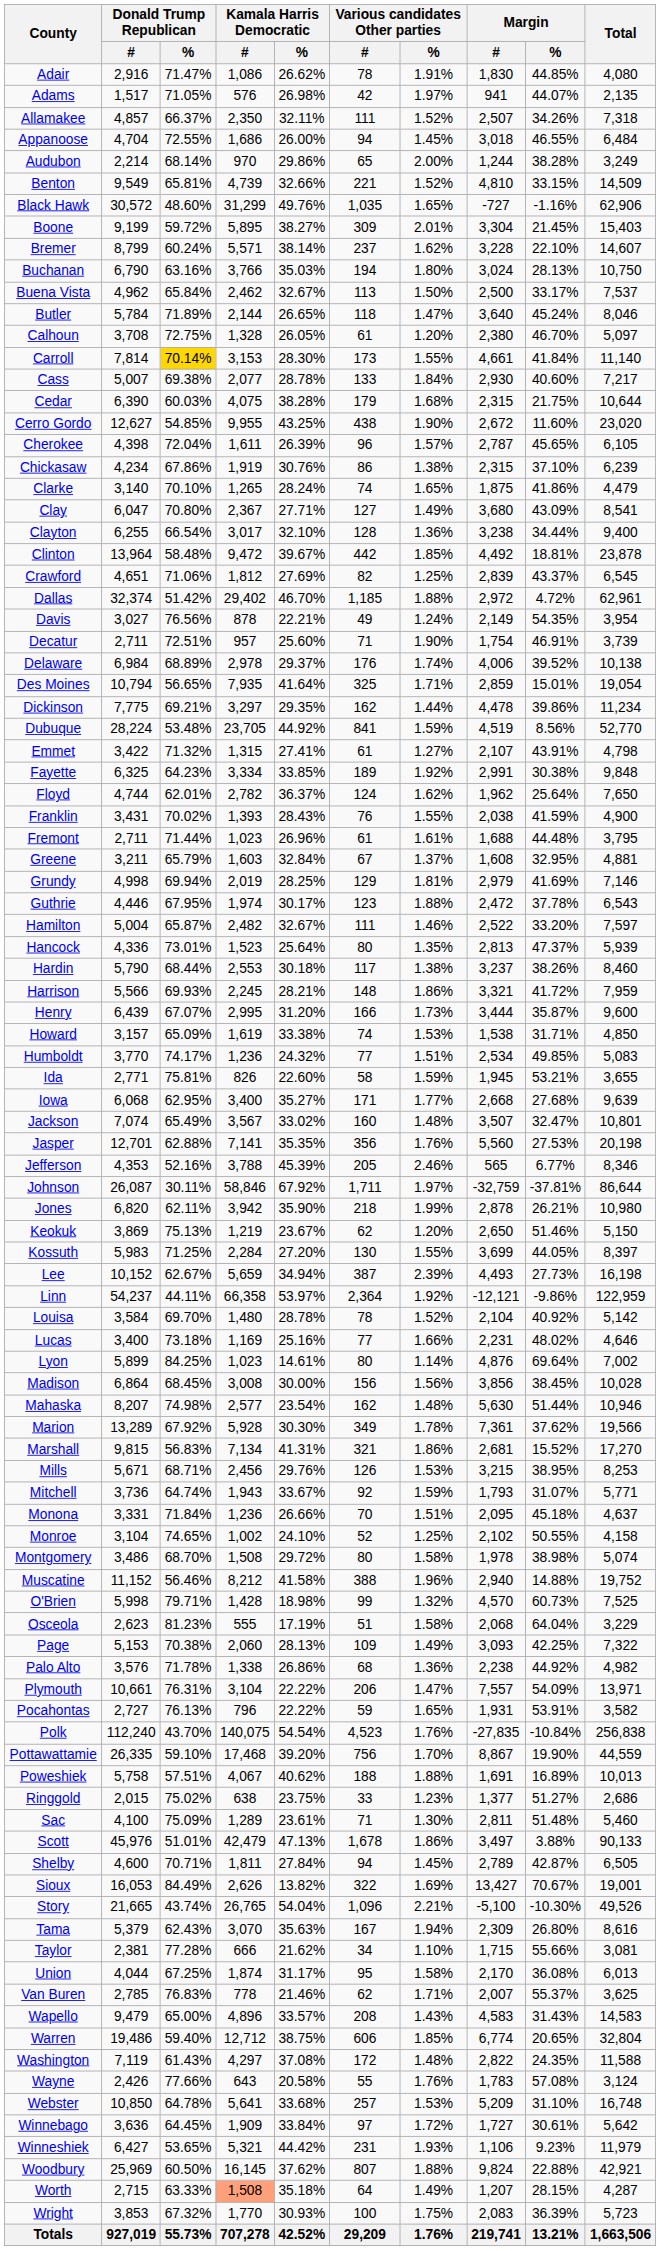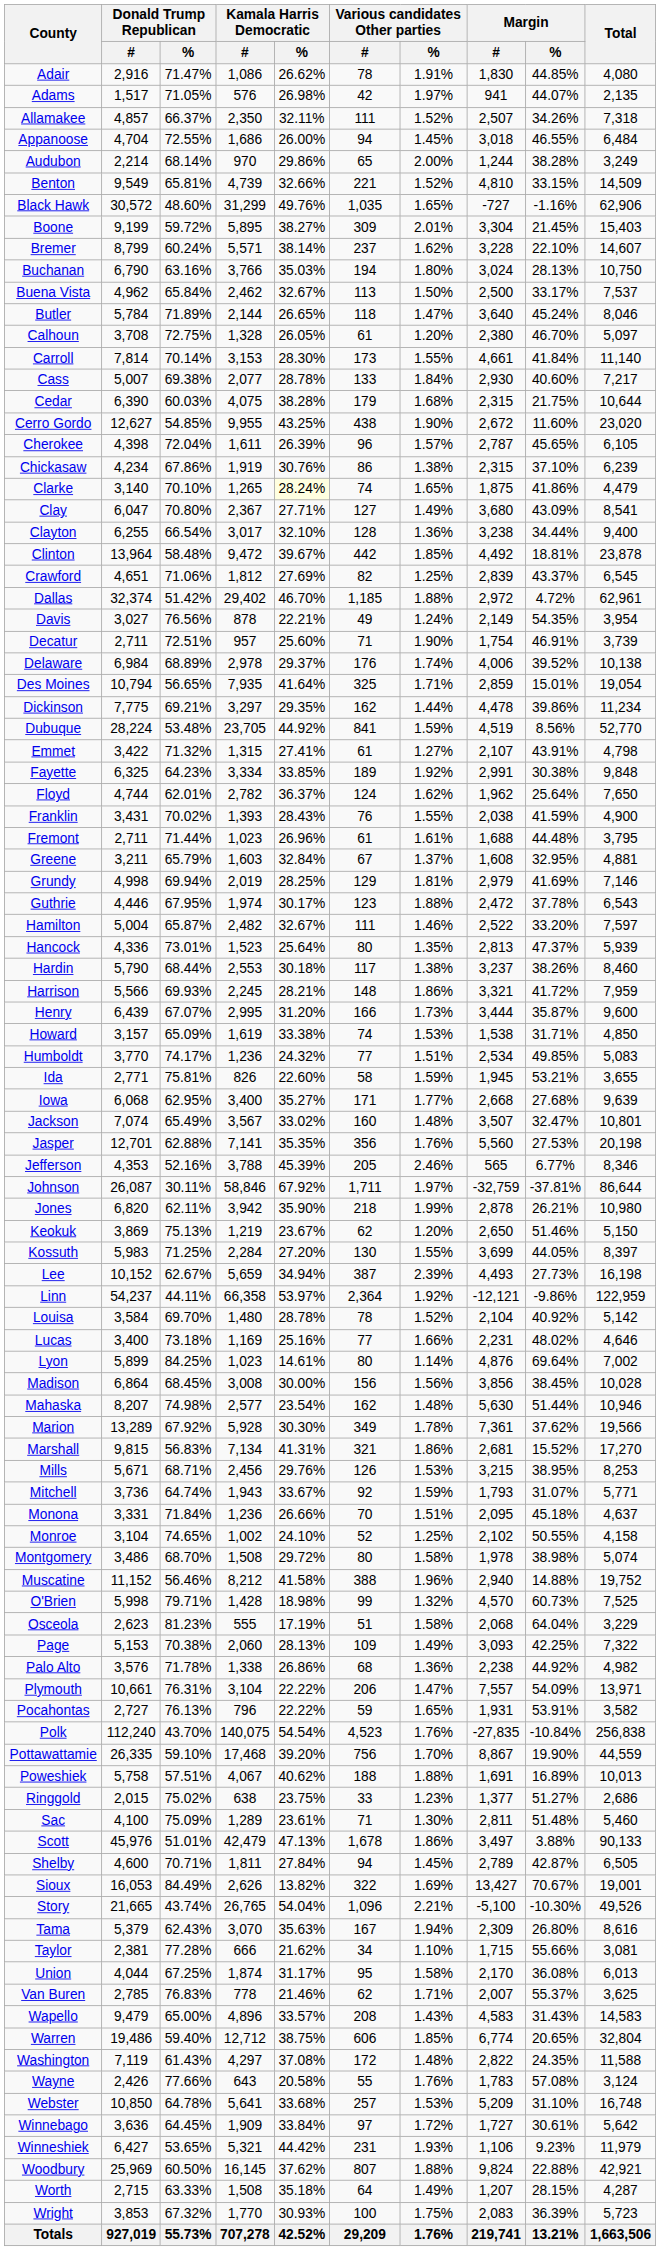Carroll | Donald Trump Republican / %: gold background -> no background
Clarke | Kamala Harris Democratic / %: no background -> lightyellow background
Worth | Kamala Harris Democratic / #: lightsalmon background -> no background
